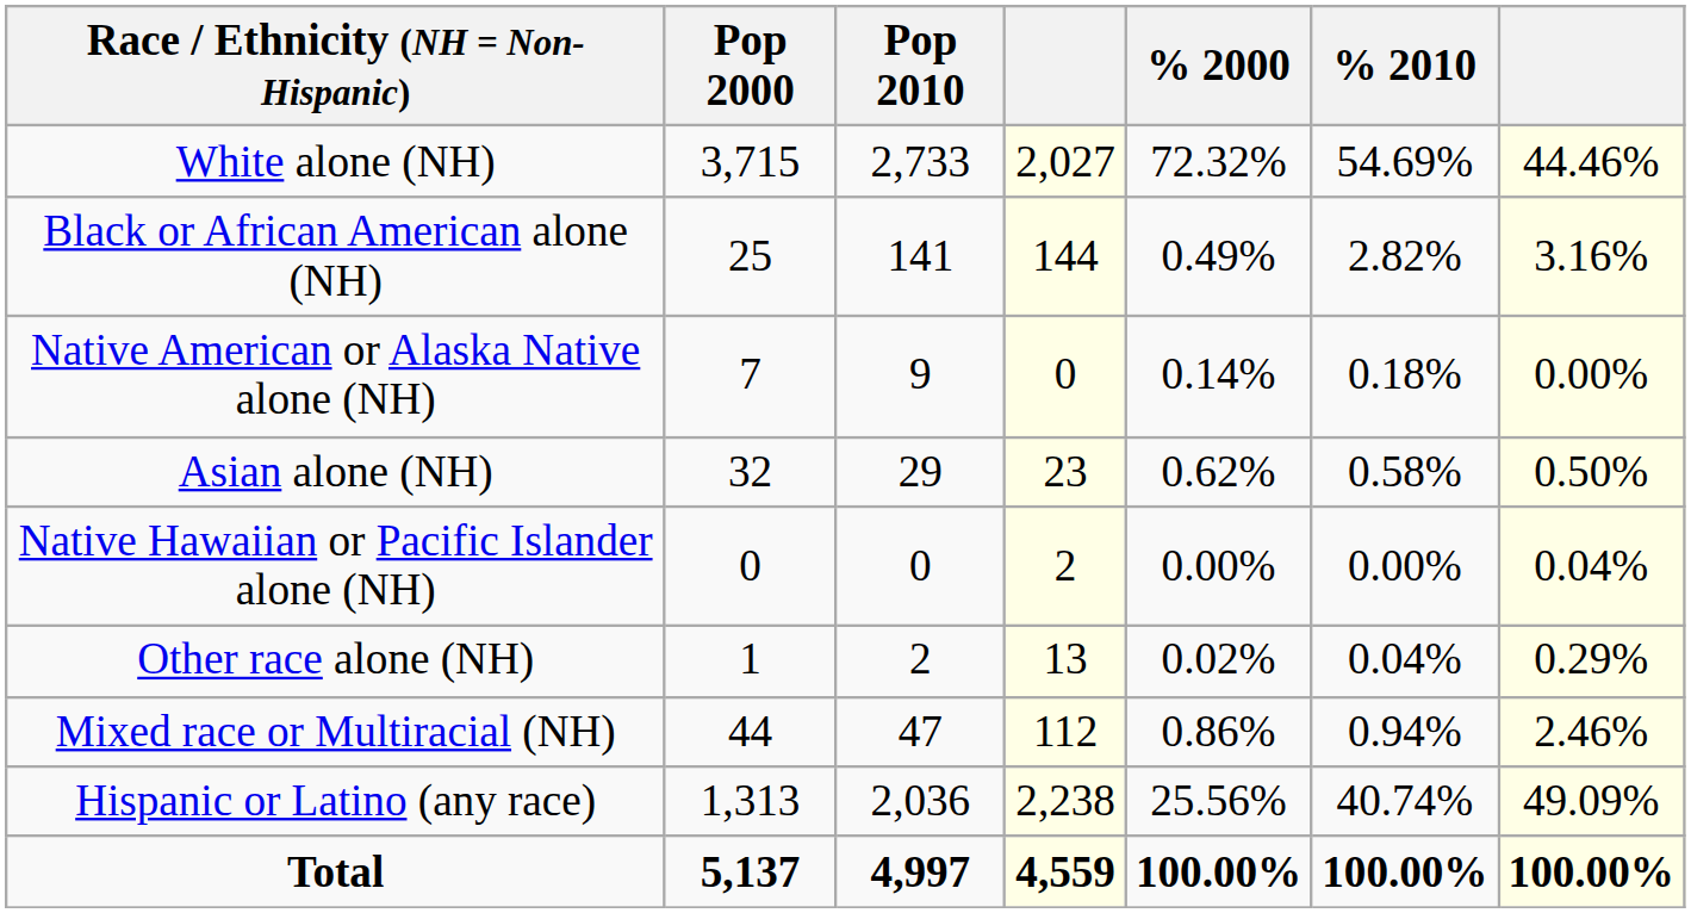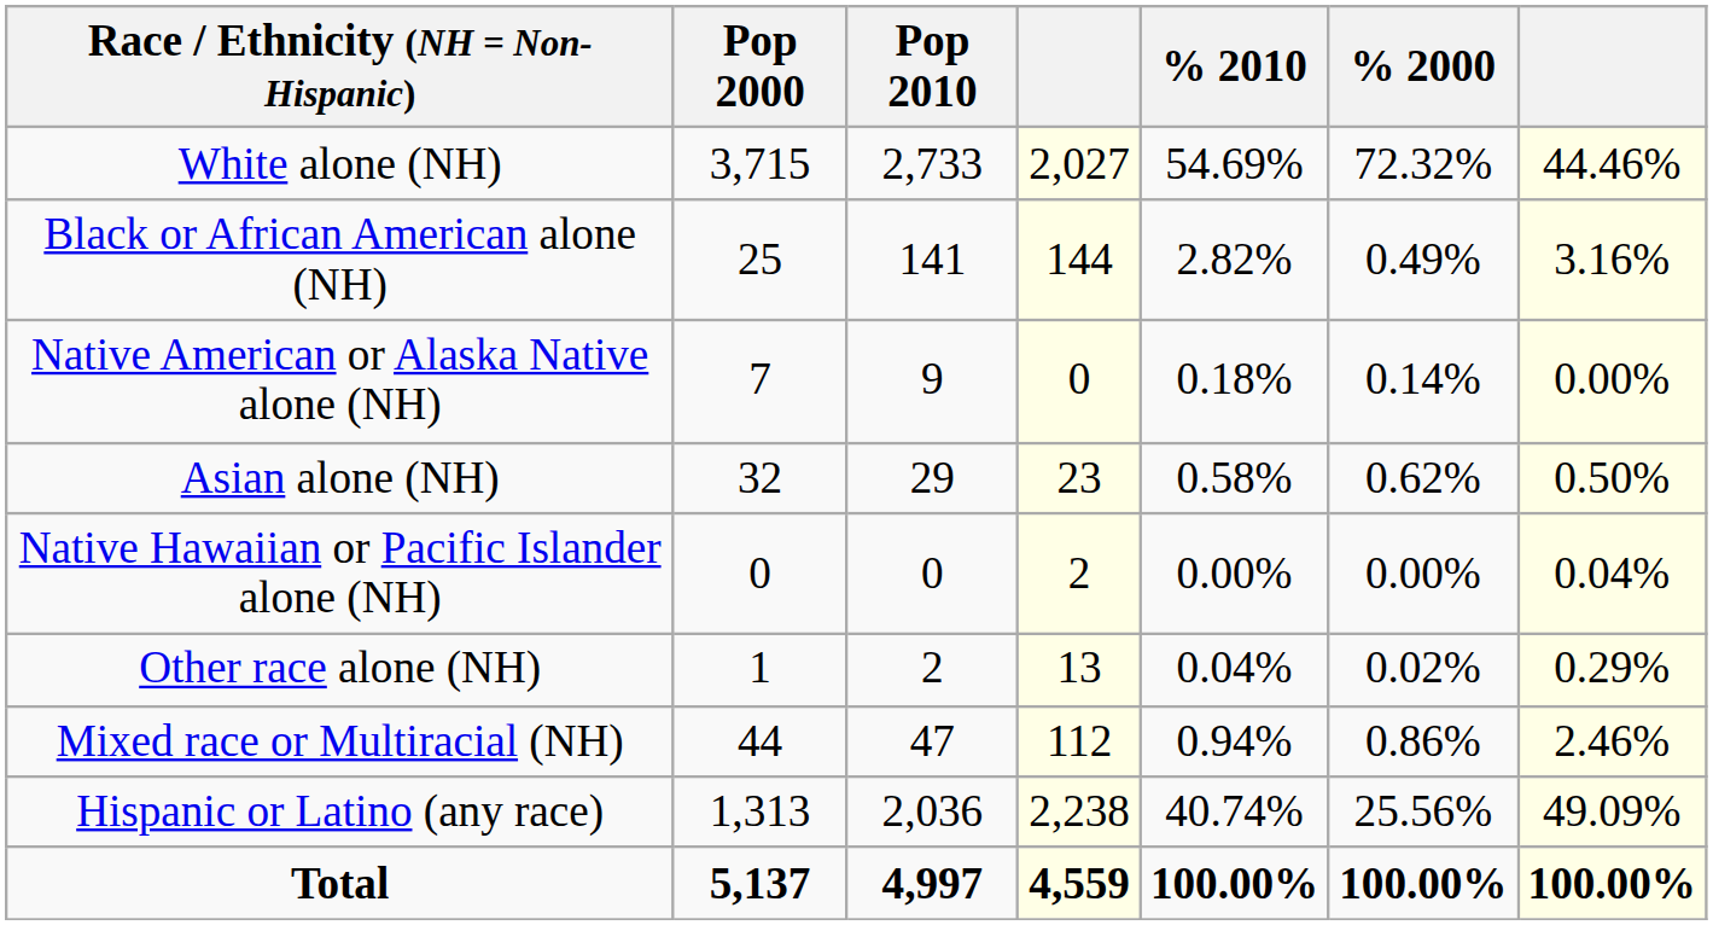columns swapped: % 2000 <-> % 2010
